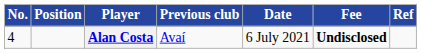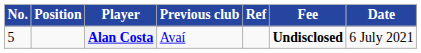columns swapped: Date <-> Ref
Alan Costa | No.: 4 -> 5
